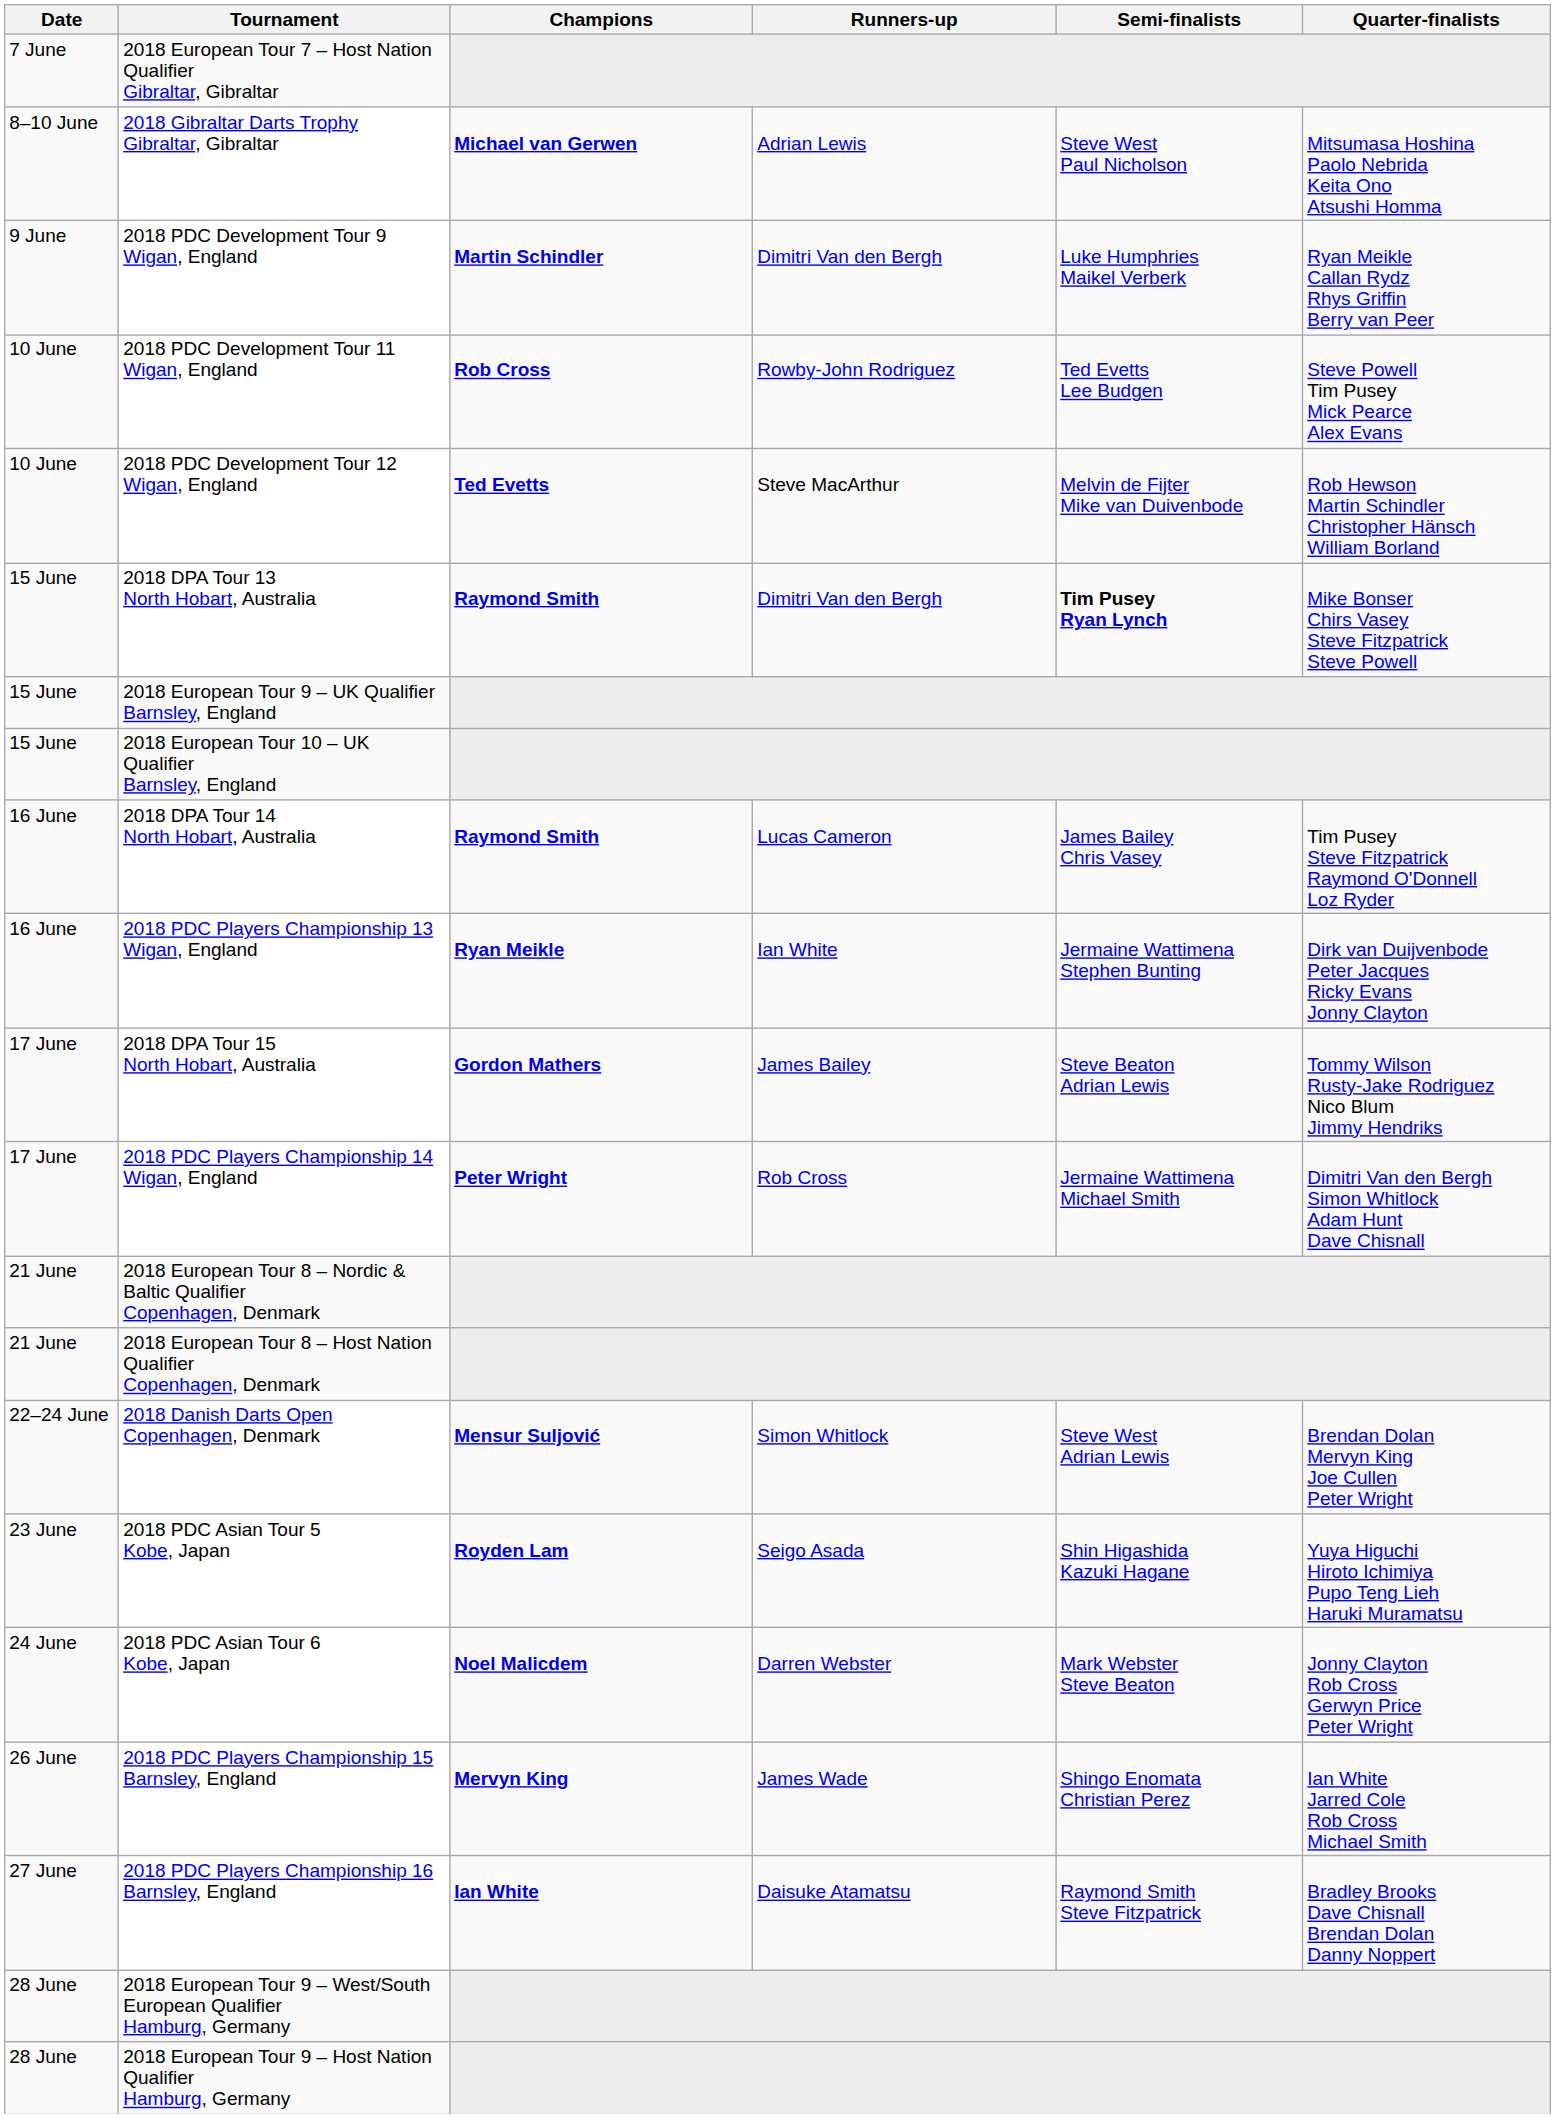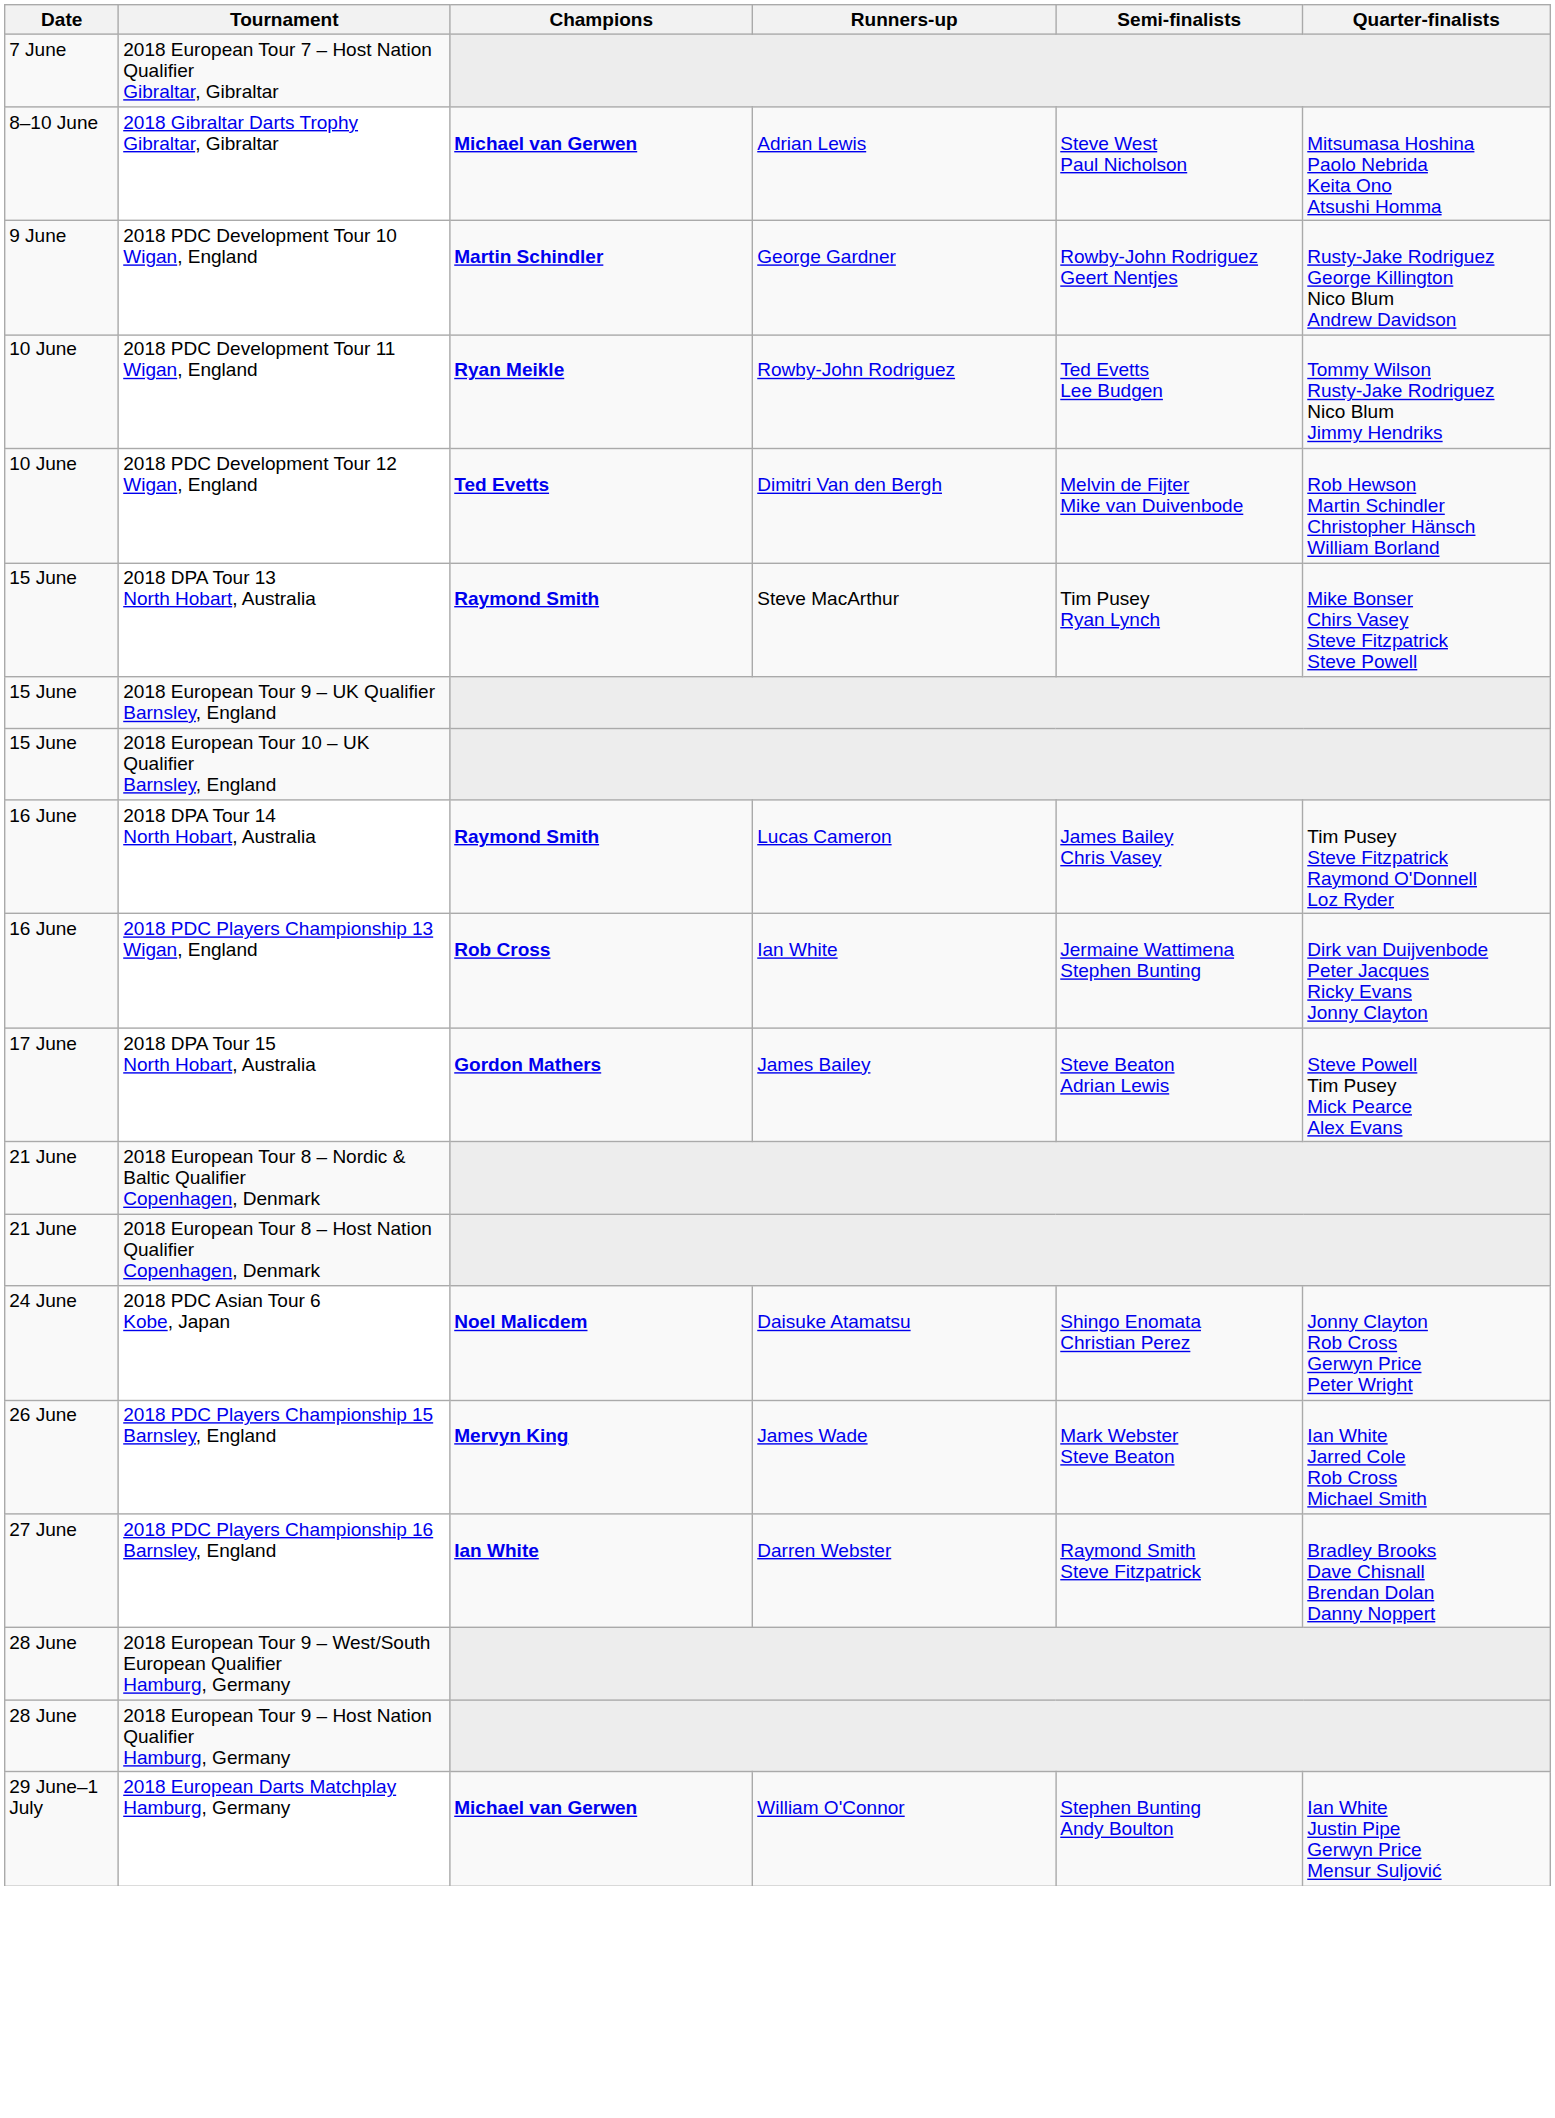- row: 9 June | 2018 PDC Development Tour 9 Wigan, England | Martin Schindler | Dimitri Van den Bergh | Luke Humphries Maikel Verberk | Ryan Meikle Callan Rydz Rhys Griffin Berry van Peer
+ row: 9 June | 2018 PDC Development Tour 10 Wigan, England | Martin Schindler | George Gardner | Rowby-John Rodriguez Geert Nentjes | Rusty-Jake Rodriguez George Killington Nico Blum Andrew Davidson
2018 PDC Development Tour 11 Wigan, England | Champions: Rob Cross -> Ryan Meikle
2018 PDC Development Tour 11 Wigan, England | Quarter-finalists: Steve Powell Tim Pusey Mick Pearce Alex Evans -> Tommy Wilson Rusty-Jake Rodriguez Nico Blum Jimmy Hendriks
2018 PDC Development Tour 12 Wigan, England | Runners-up: Steve MacArthur -> Dimitri Van den Bergh
2018 DPA Tour 13 North Hobart, Australia | Runners-up: Dimitri Van den Bergh -> Steve MacArthur
2018 DPA Tour 13 North Hobart, Australia | Semi-finalists: bold -> normal
2018 PDC Players Championship 13 Wigan, England | Champions: Ryan Meikle -> Rob Cross
2018 DPA Tour 15 North Hobart, Australia | Quarter-finalists: Tommy Wilson Rusty-Jake Rodriguez Nico Blum Jimmy Hendriks -> Steve Powell Tim Pusey Mick Pearce Alex Evans
- row: 17 June | 2018 PDC Players Championship 14 Wigan, England | Peter Wright | Rob Cross | Jermaine Wattimena Michael Smith | Dimitri Van den Bergh Simon Whitlock Adam Hunt Dave Chisnall
- row: 22–24 June | 2018 Danish Darts Open Copenhagen, Denmark | Mensur Suljović | Simon Whitlock | Steve West Adrian Lewis | Brendan Dolan Mervyn King Joe Cullen Peter Wright
- row: 23 June | 2018 PDC Asian Tour 5 Kobe, Japan | Royden Lam | Seigo Asada | Shin Higashida Kazuki Hagane | Yuya Higuchi Hiroto Ichimiya Pupo Teng Lieh Haruki Muramatsu
2018 PDC Asian Tour 6 Kobe, Japan | Runners-up: Darren Webster -> Daisuke Atamatsu
2018 PDC Asian Tour 6 Kobe, Japan | Semi-finalists: Mark Webster Steve Beaton -> Shingo Enomata Christian Perez
2018 PDC Players Championship 15 Barnsley, England | Semi-finalists: Shingo Enomata Christian Perez -> Mark Webster Steve Beaton
2018 PDC Players Championship 16 Barnsley, England | Runners-up: Daisuke Atamatsu -> Darren Webster
+ row: 29 June–1 July | 2018 European Darts Matchplay Hamburg, Germany | Michael van Gerwen | William O'Connor | Stephen Bunting Andy Boulton | Ian White Justin Pipe Gerwyn Price Mensur Suljović
